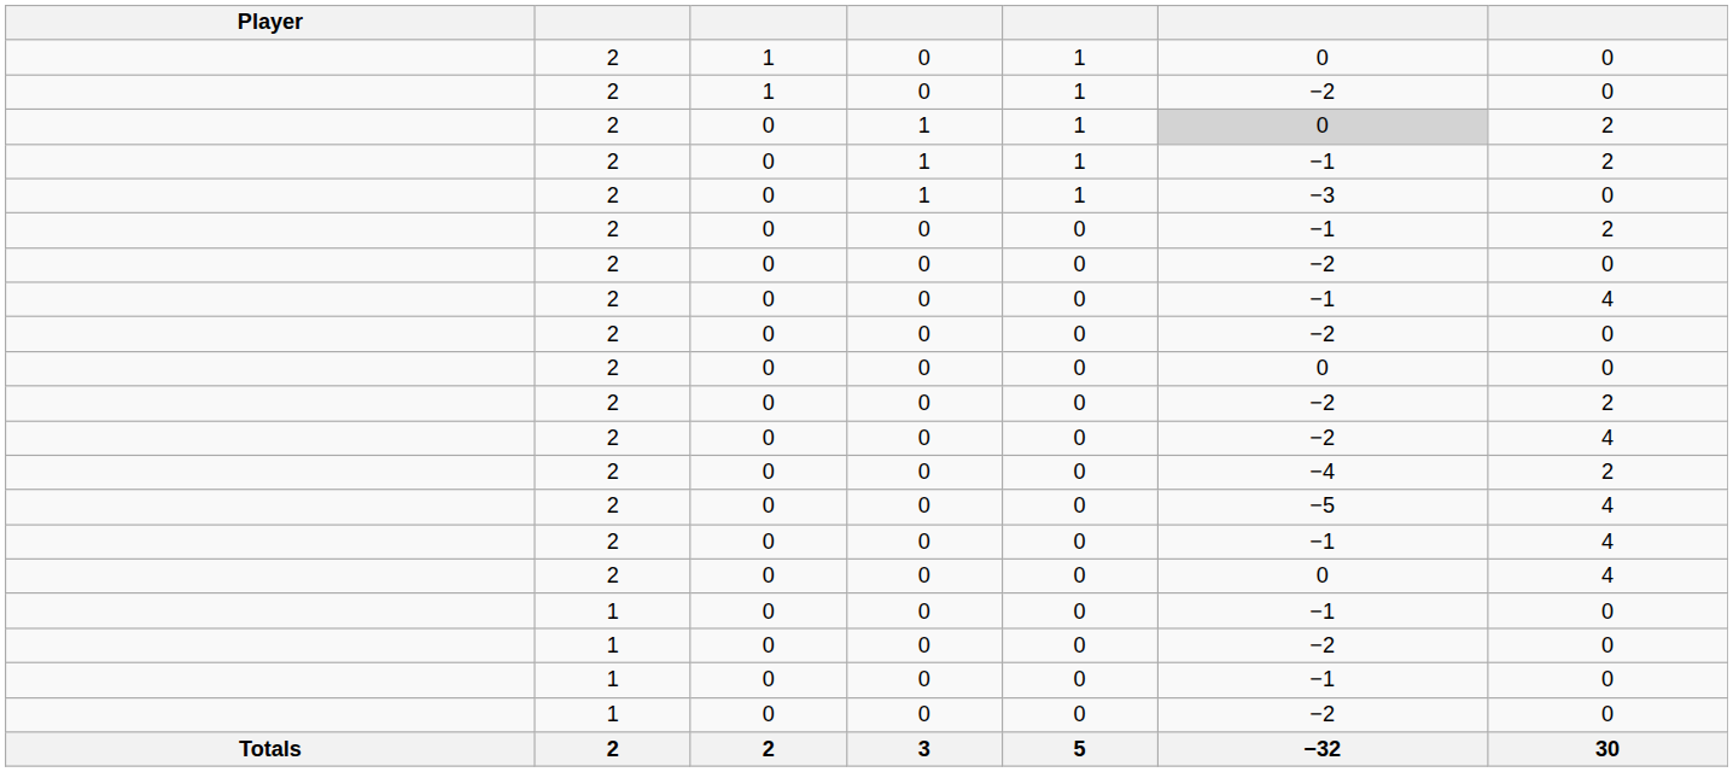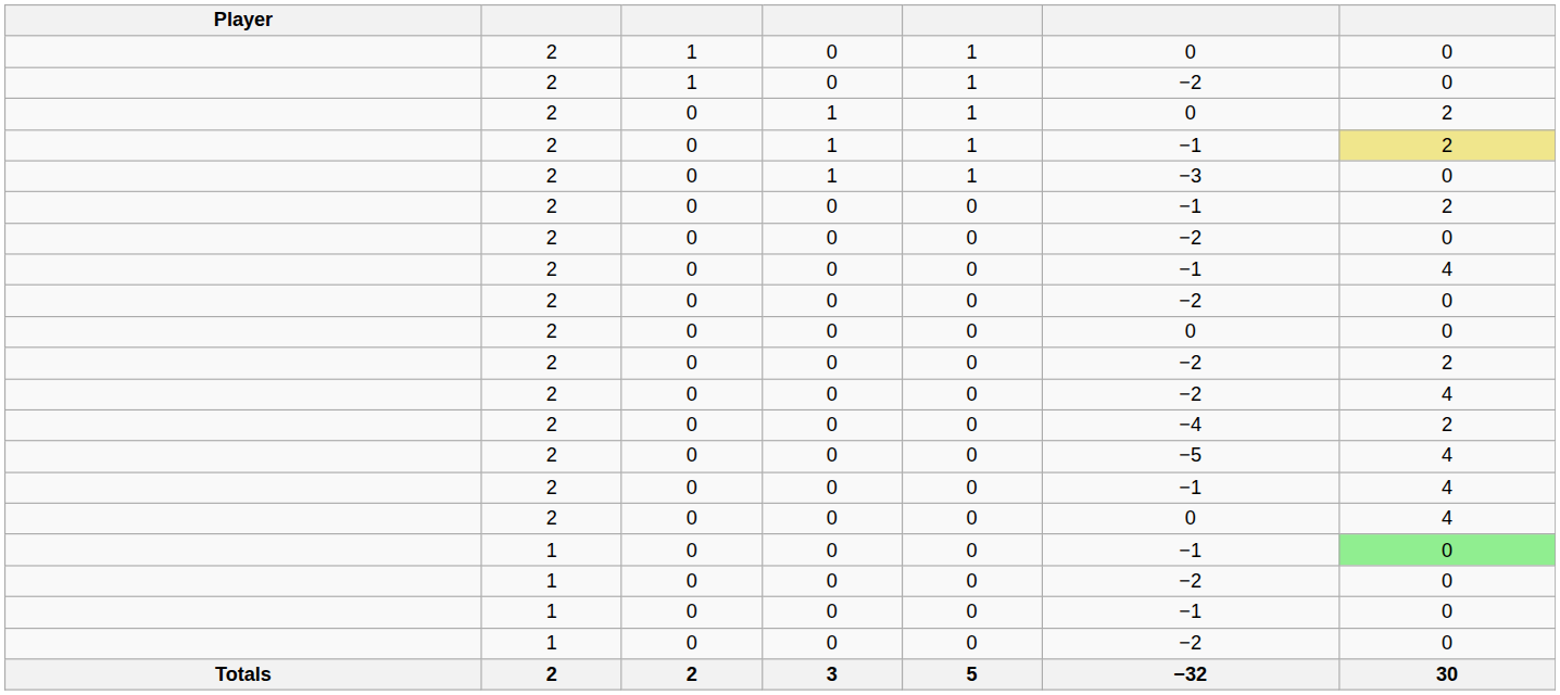row 4 | column 6: lightgrey background -> no background
row 5 | column 7: no background -> khaki background
row 18 | column 7: no background -> lightgreen background
